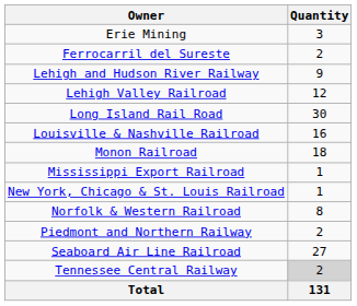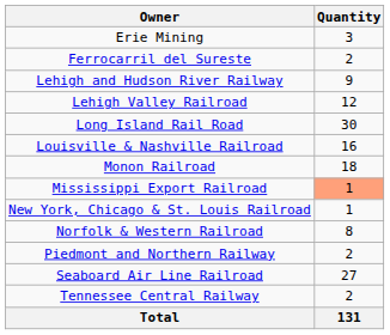Mississippi Export Railroad | Quantity: no background -> lightsalmon background
Tennessee Central Railway | Quantity: lightgrey background -> no background
